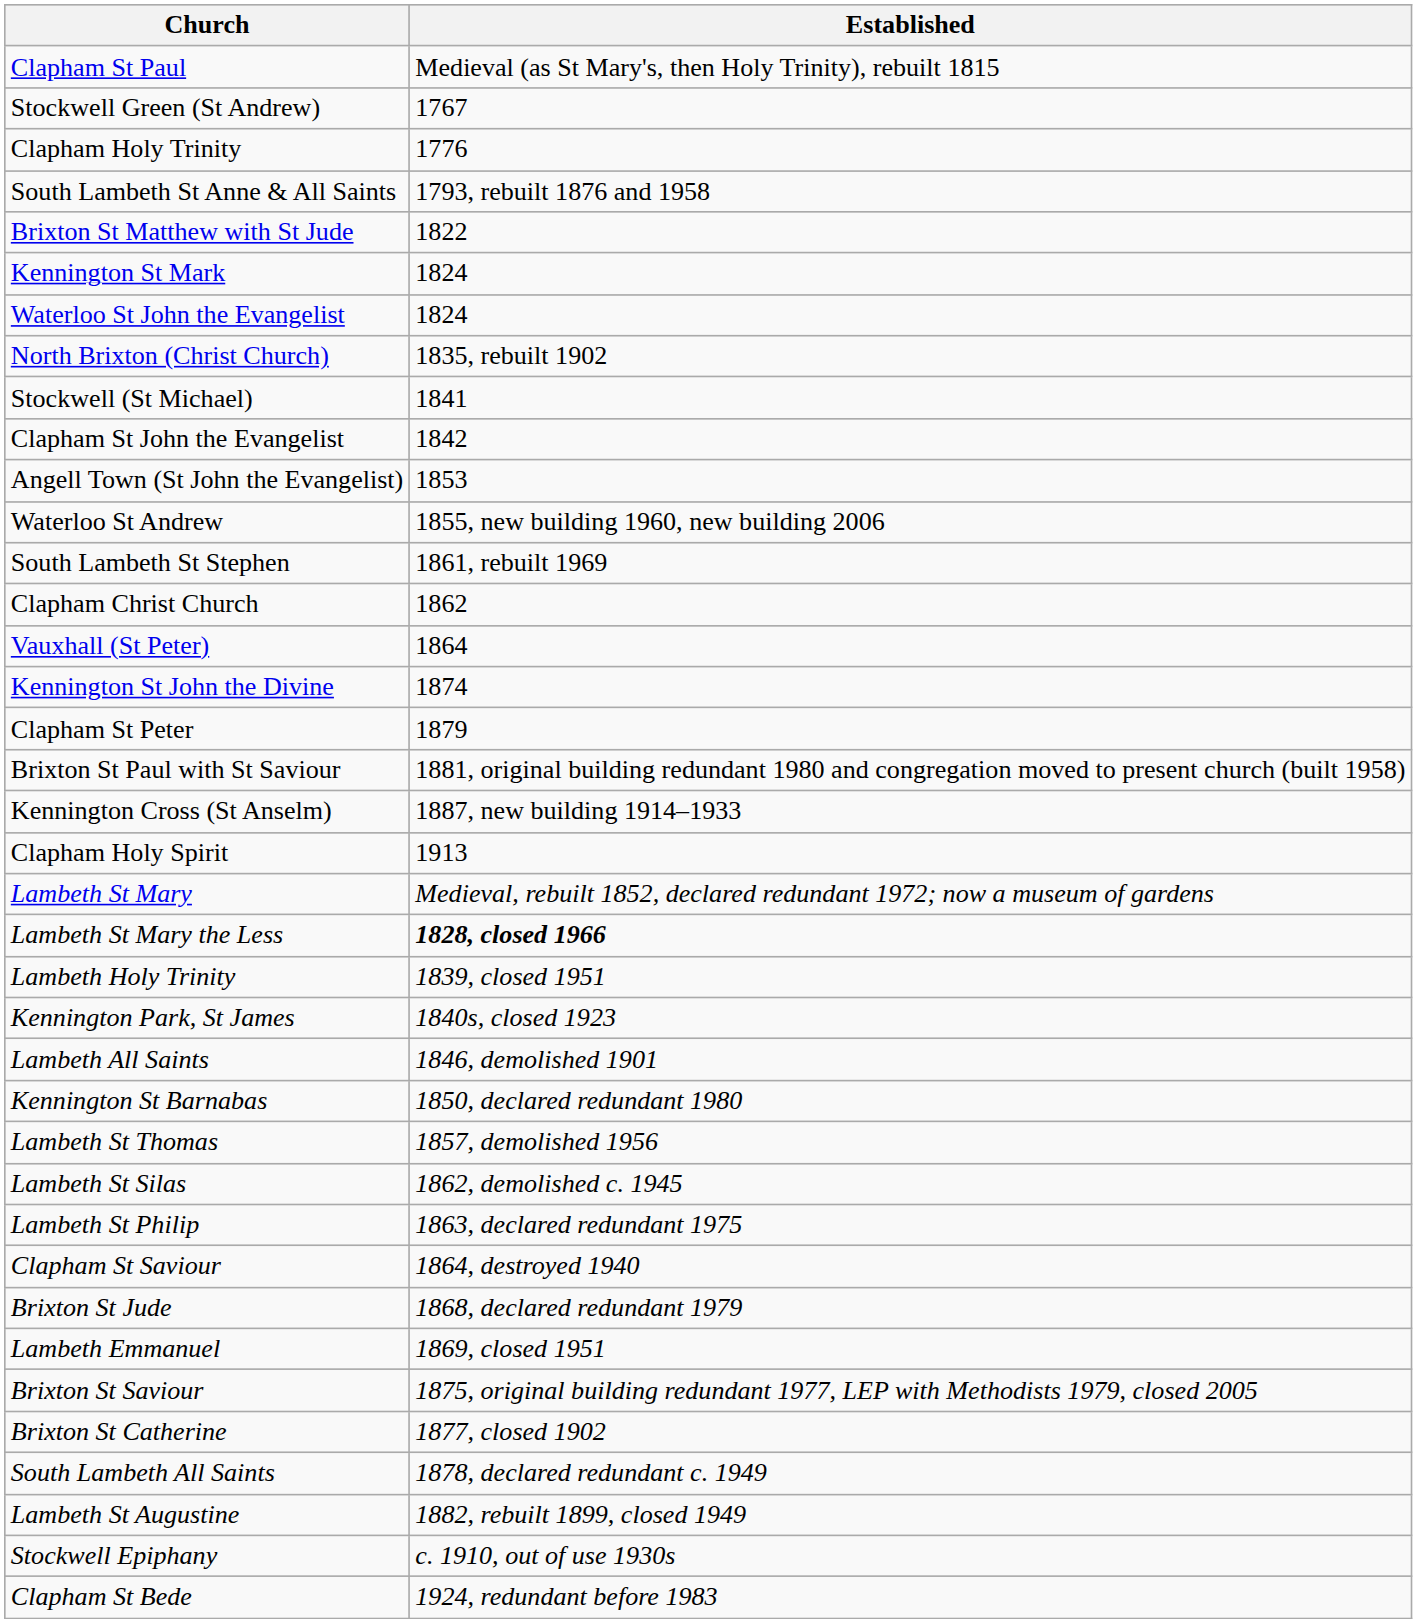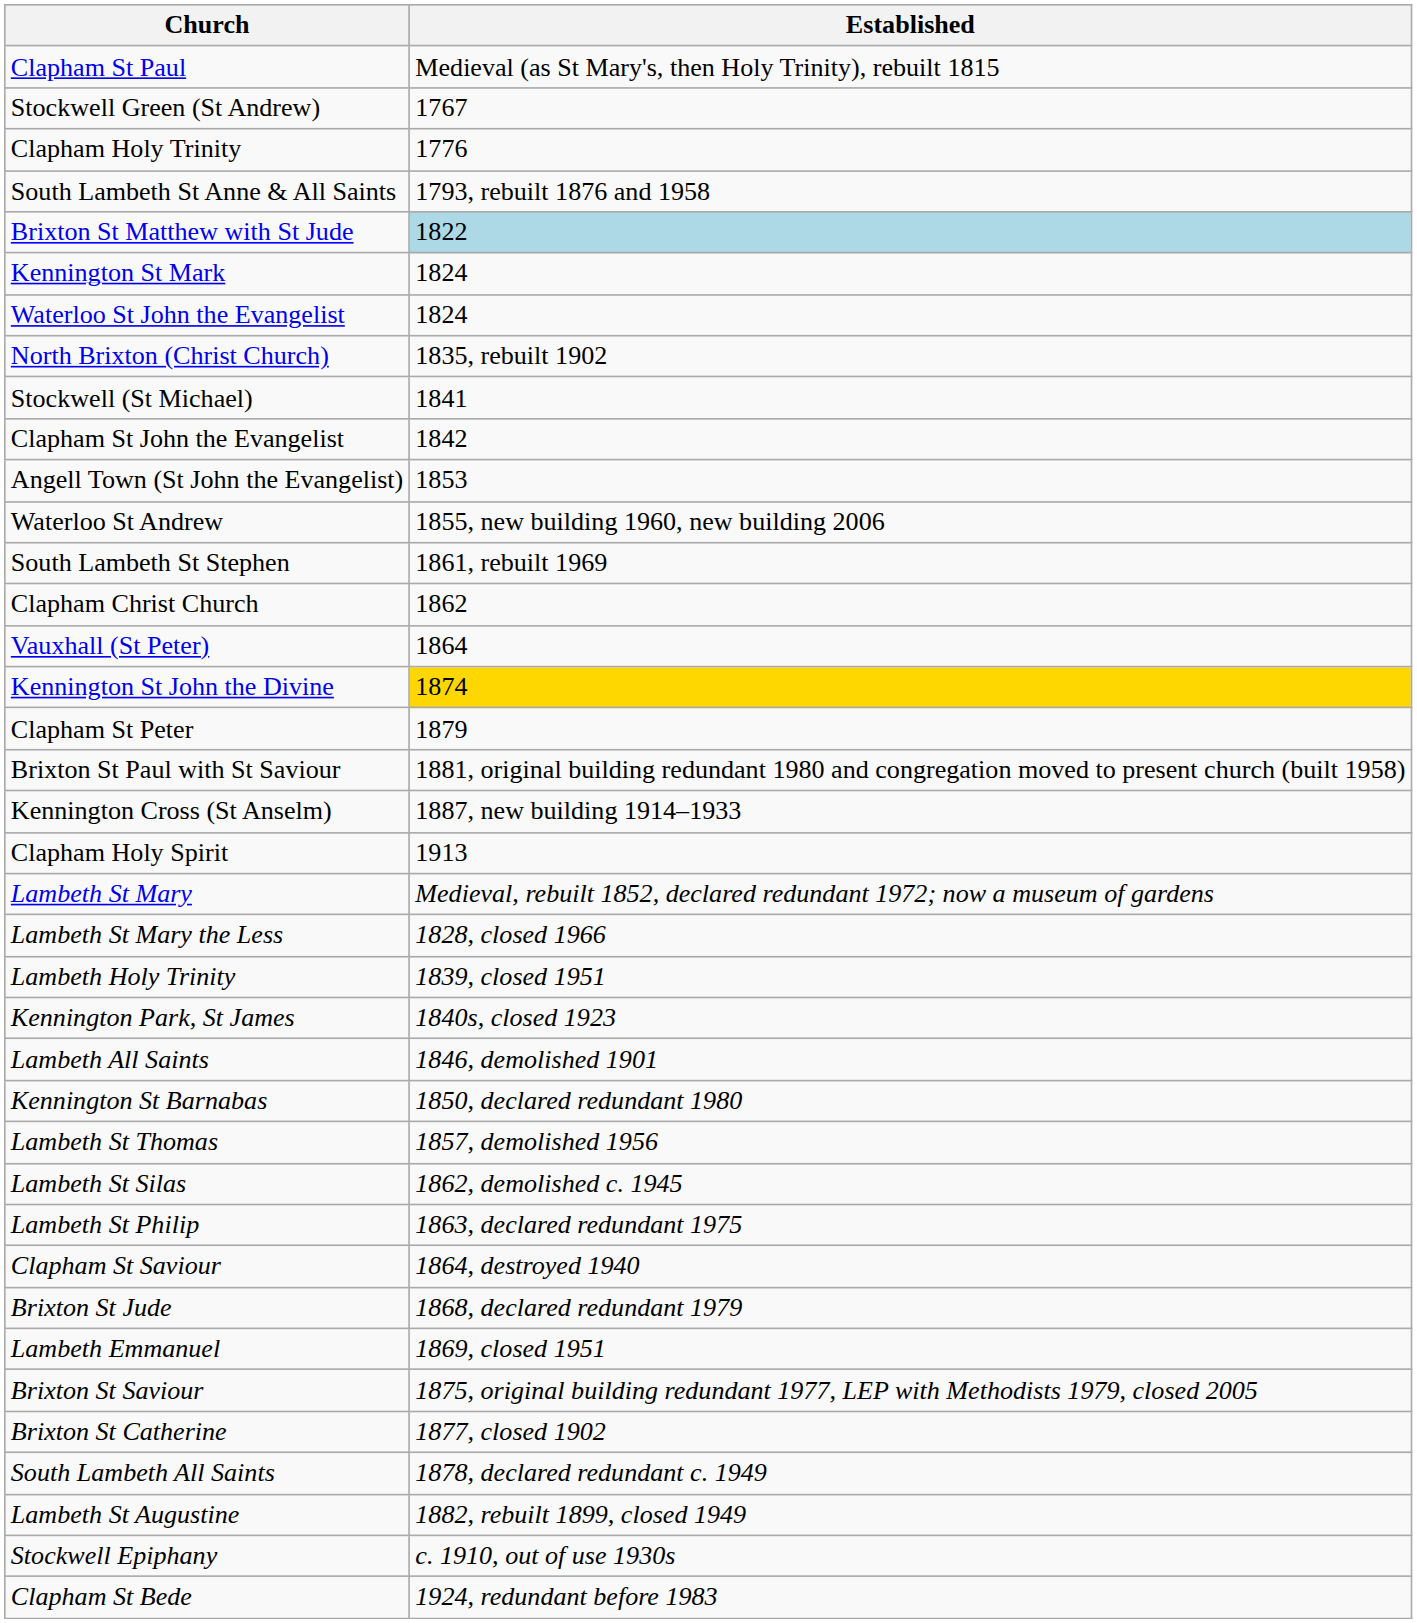Brixton St Matthew with St Jude | Established: no background -> lightblue background
Kennington St John the Divine | Established: no background -> gold background
Lambeth St Mary the Less | Established: bold -> normal
